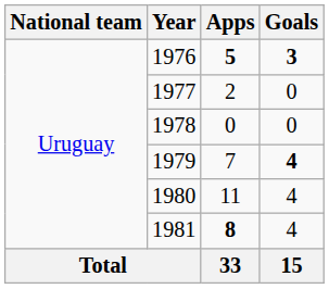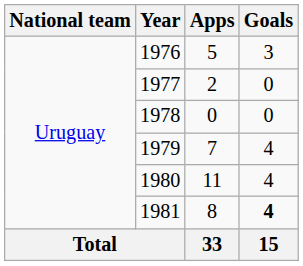1976 | Apps: bold -> normal
1976 | Goals: bold -> normal
1979 | Goals: bold -> normal
1981 | Apps: bold -> normal
1981 | Goals: normal -> bold
